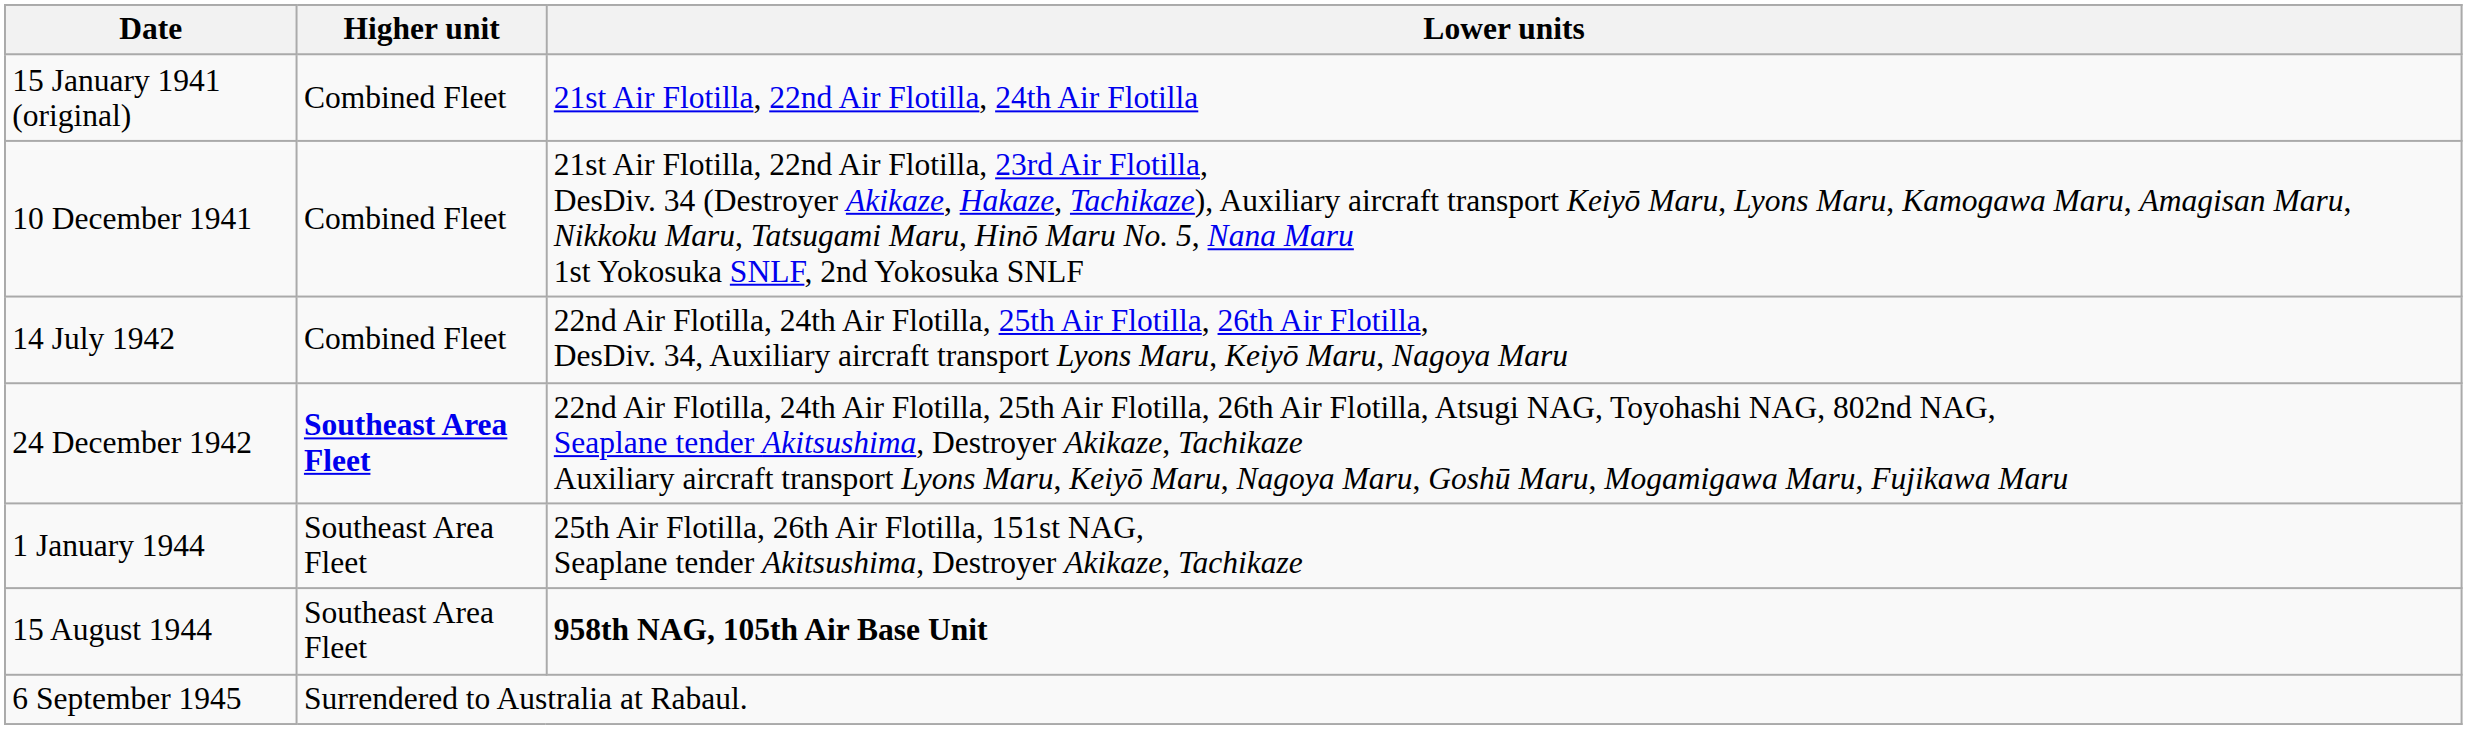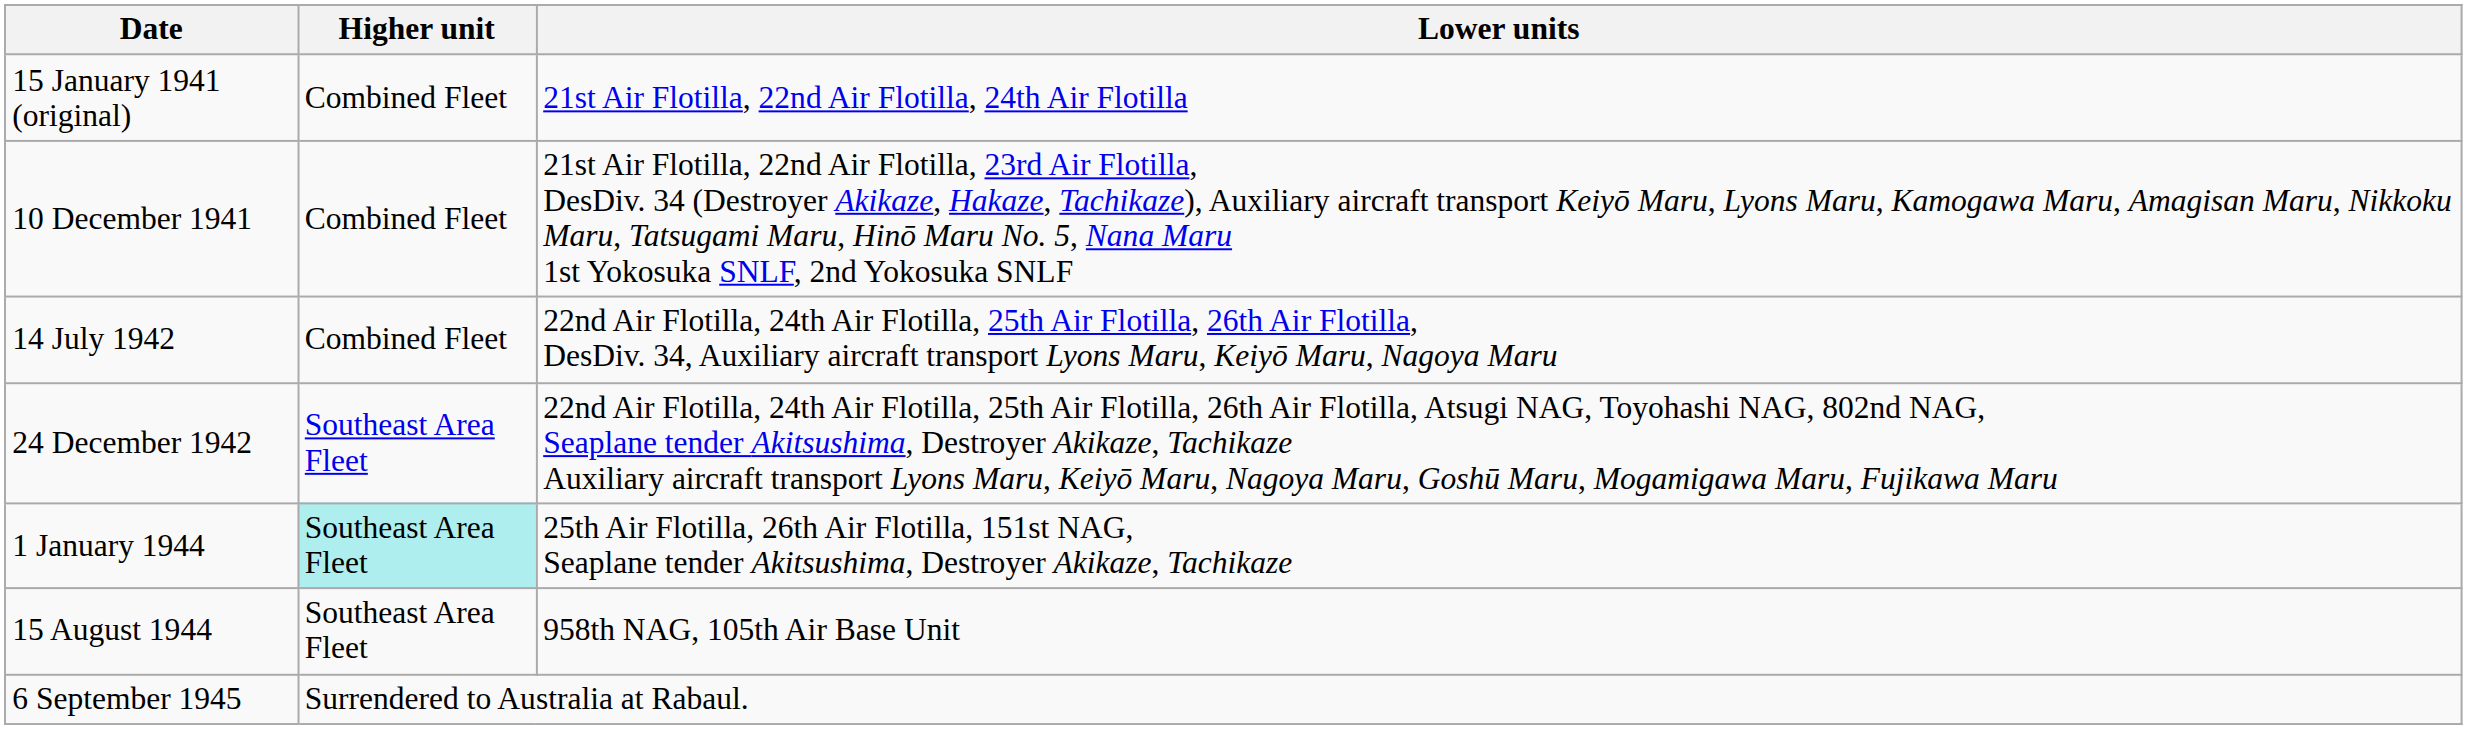24 December 1942 | Higher unit: bold -> normal
1 January 1944 | Higher unit: no background -> paleturquoise background
15 August 1944 | Lower units: bold -> normal
